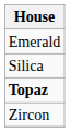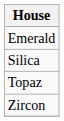row 4 | column 1: bold -> normal
